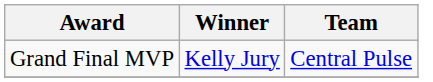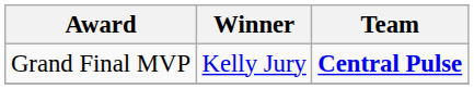Grand Final MVP | Team: normal -> bold
